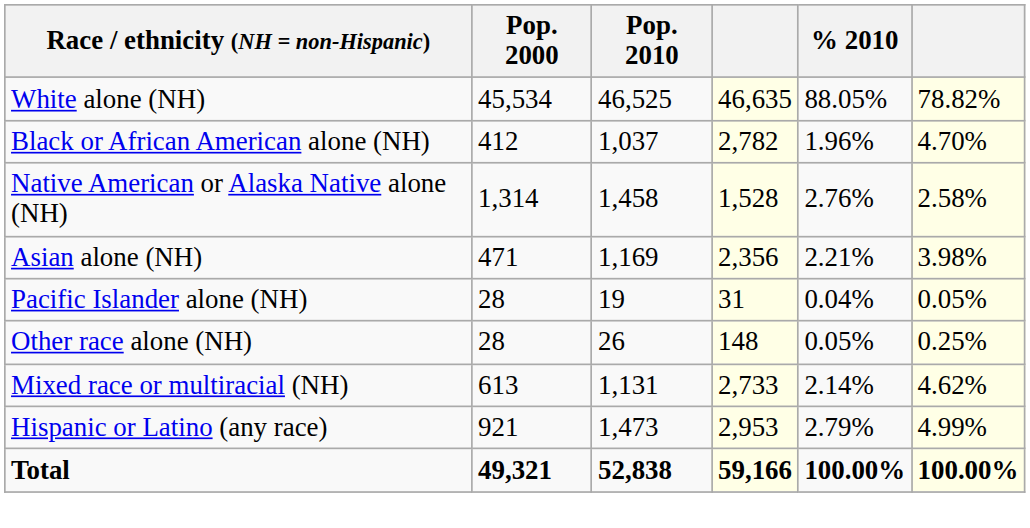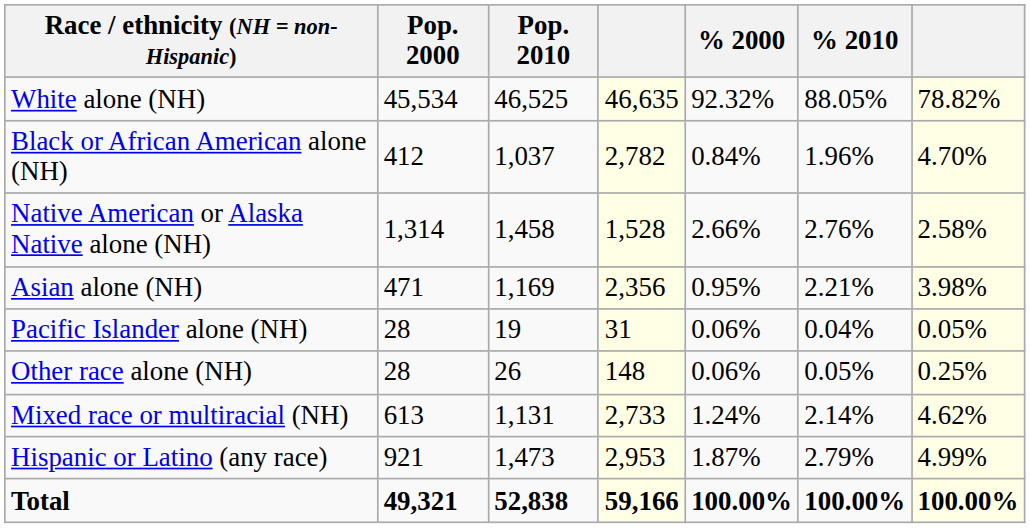+ column: % 2000 | 92.32% | 0.84% | 2.66% | 0.95% | 0.06% | 0.06% | 1.24% | 1.87% | 100.00%
